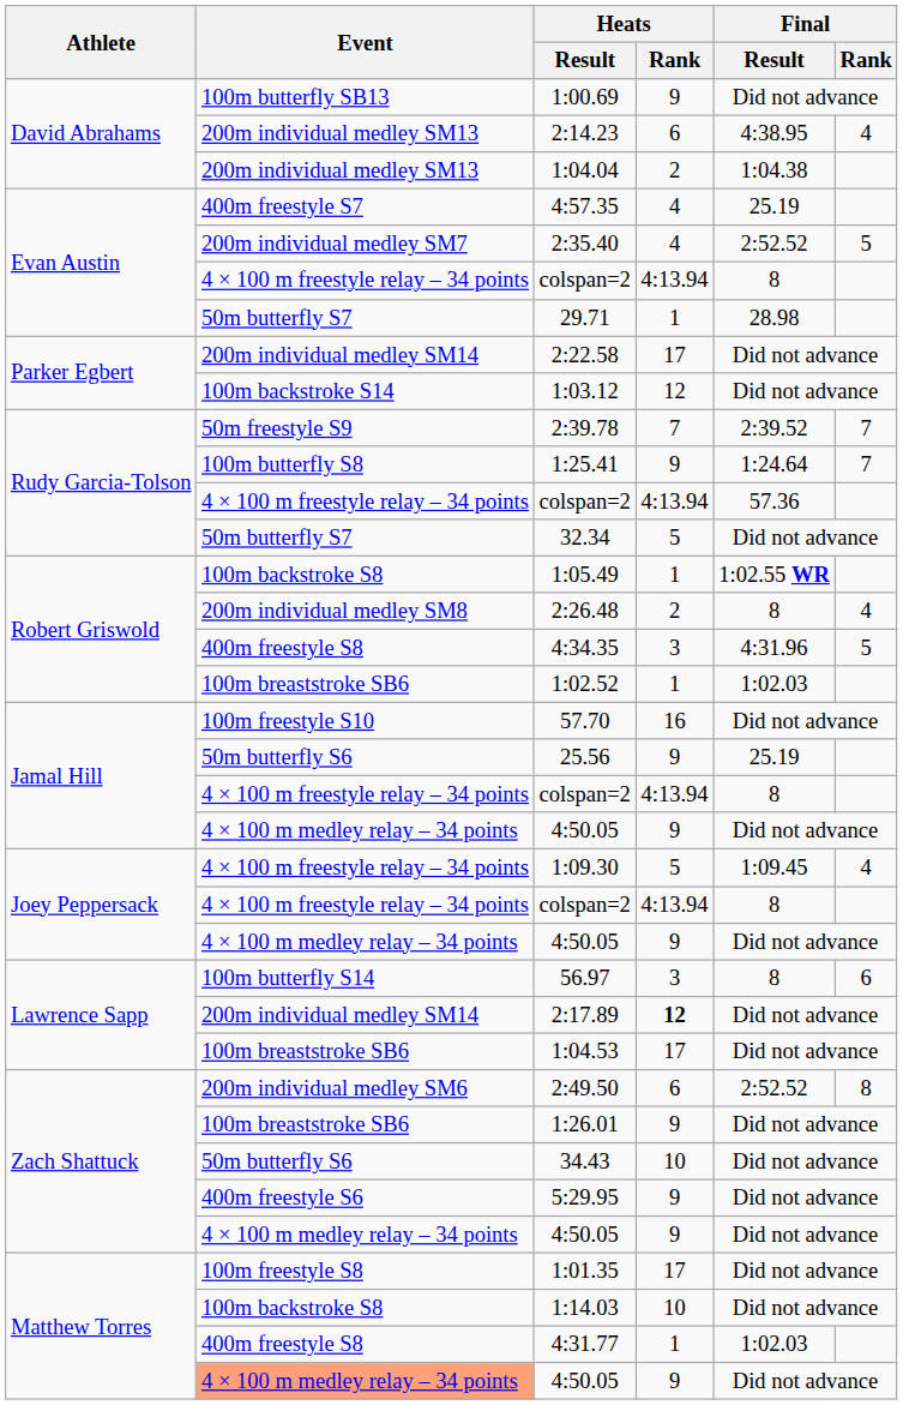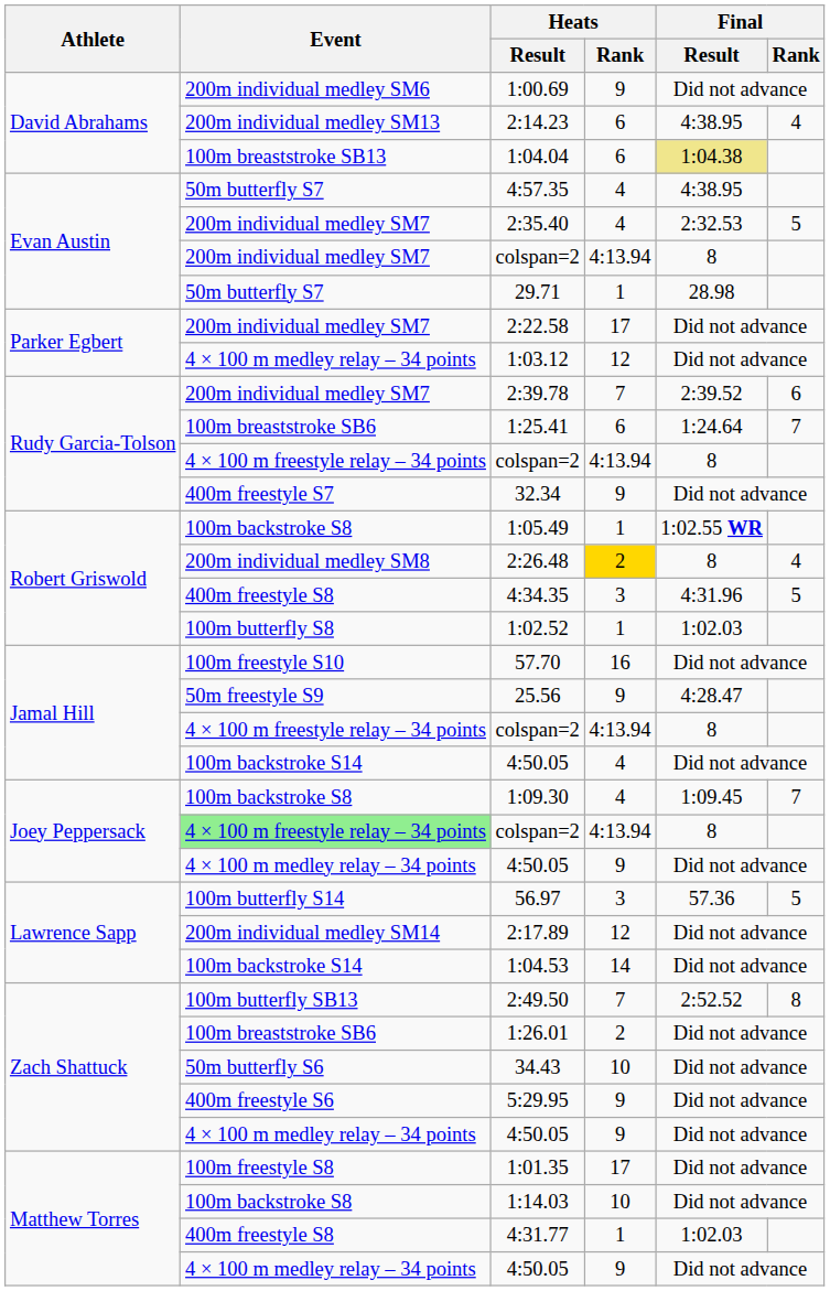1:00.69 | Event: 100m butterfly SB13 -> 200m individual medley SM6
1:04.04 | Event: 200m individual medley SM13 -> 100m breaststroke SB13
1:04.04 | Heats / Rank: 2 -> 6
1:04.04 | Final / Result: no background -> khaki background
4:57.35 | Event: 400m freestyle S7 -> 50m butterfly S7
4:57.35 | Final / Result: 25.19 -> 4:38.95
2:35.40 | Final / Result: 2:52.52 -> 2:32.53
Evan Austin / colspan=2 | Event: 4 × 100 m freestyle relay – 34 points -> 200m individual medley SM7
2:22.58 | Event: 200m individual medley SM14 -> 200m individual medley SM7
1:03.12 | Event: 100m backstroke S14 -> 4 × 100 m medley relay – 34 points
2:39.78 | Event: 50m freestyle S9 -> 200m individual medley SM7
2:39.78 | Final / Rank: 7 -> 6
1:25.41 | Event: 100m butterfly S8 -> 100m breaststroke SB6
1:25.41 | Heats / Rank: 9 -> 6
Rudy Garcia-Tolson / colspan=2 | Final / Result: 57.36 -> 8
32.34 | Event: 50m butterfly S7 -> 400m freestyle S7
32.34 | Heats / Rank: 5 -> 9
2:26.48 | Heats / Rank: no background -> gold background
1:02.52 | Event: 100m breaststroke SB6 -> 100m butterfly S8
25.56 | Event: 50m butterfly S6 -> 50m freestyle S9
25.56 | Final / Result: 25.19 -> 4:28.47
Jamal Hill / 4:50.05 | Event: 4 × 100 m medley relay – 34 points -> 100m backstroke S14
Jamal Hill / 4:50.05 | Heats / Rank: 9 -> 4
1:09.30 | Event: 4 × 100 m freestyle relay – 34 points -> 100m backstroke S8
1:09.30 | Heats / Rank: 5 -> 4
1:09.30 | Final / Rank: 4 -> 7
Joey Peppersack / colspan=2 | Event: no background -> lightgreen background
56.97 | Final / Result: 8 -> 57.36
56.97 | Final / Rank: 6 -> 5
2:17.89 | Heats / Rank: bold -> normal
1:04.53 | Event: 100m breaststroke SB6 -> 100m backstroke S14
1:04.53 | Heats / Rank: 17 -> 14
2:49.50 | Event: 200m individual medley SM6 -> 100m butterfly SB13
2:49.50 | Heats / Rank: 6 -> 7
1:26.01 | Heats / Rank: 9 -> 2
Matthew Torres / 4:50.05 | Event: lightsalmon background -> no background
